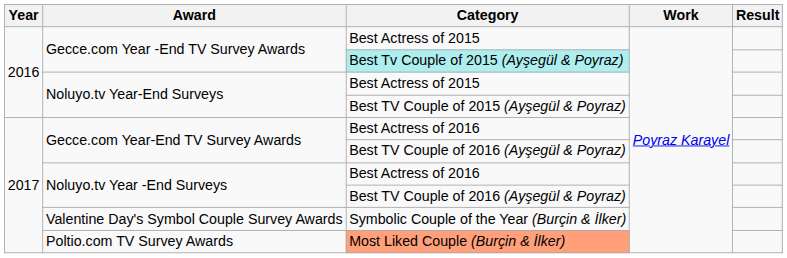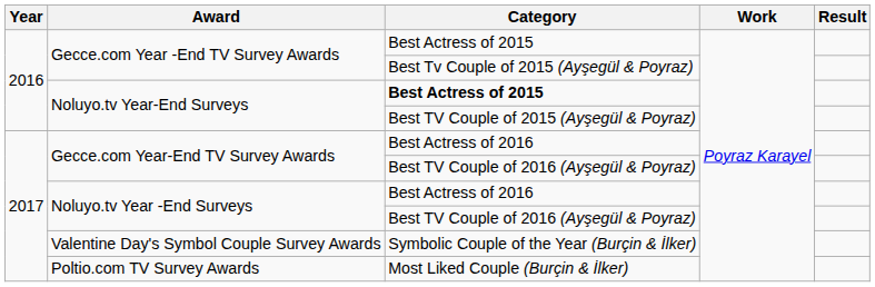Best Tv Couple of 2015 (Ayşegül & Poyraz) | Category: paleturquoise background -> no background
Noluyo.tv Year-End Surveys / Best Actress of 2015 | Category: normal -> bold
Most Liked Couple (Burçin & İlker) | Category: lightsalmon background -> no background
